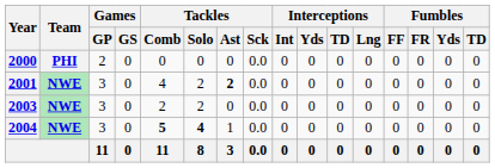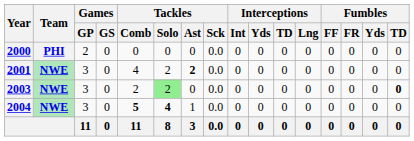2003 | Tackles / Solo: no background -> lightgreen background
2003 | Fumbles / TD: normal -> bold
